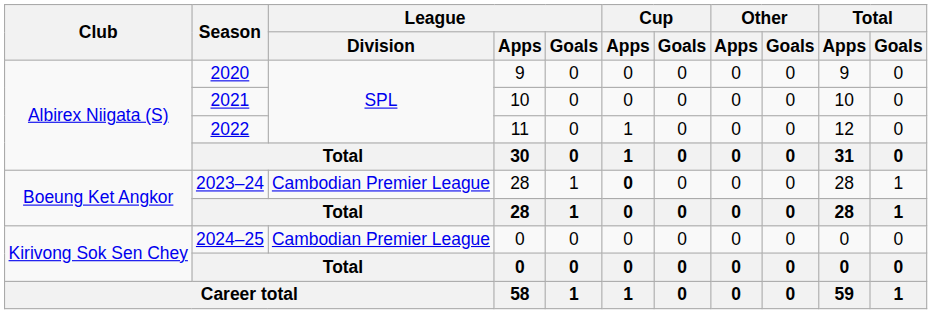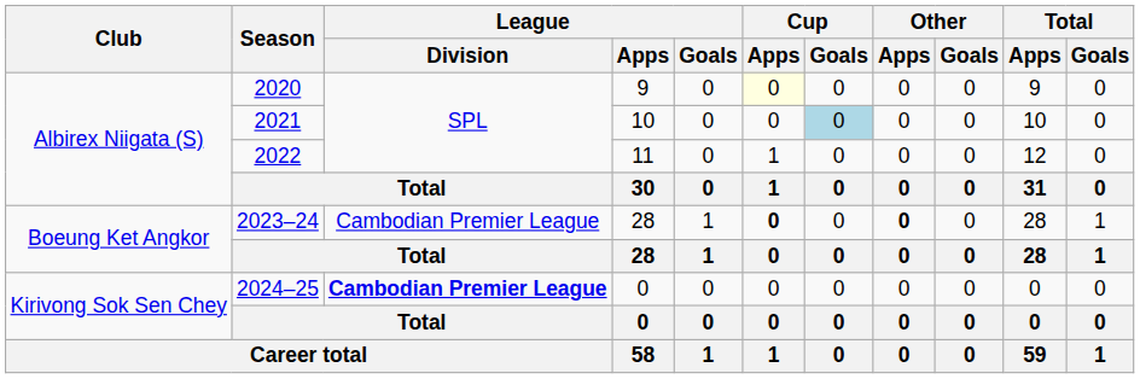2020 | Cup / Apps: no background -> lightyellow background
2021 | Cup / Goals: no background -> lightblue background
2023–24 | Other / Apps: normal -> bold
2024–25 | League / Division: normal -> bold
